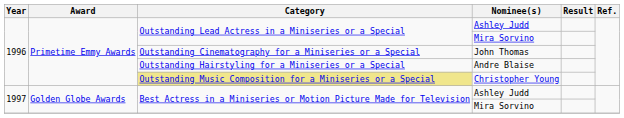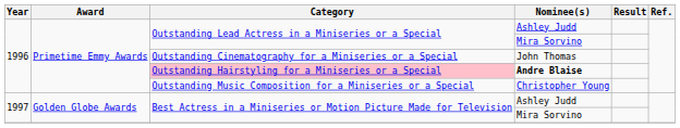Outstanding Hairstyling for a Miniseries or a Special | Category: no background -> pink background
Outstanding Hairstyling for a Miniseries or a Special | Nominee(s): normal -> bold
Outstanding Music Composition for a Miniseries or a Special | Category: khaki background -> no background
